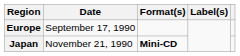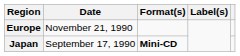Europe | Date: September 17, 1990 -> November 21, 1990
Japan | Date: November 21, 1990 -> September 17, 1990
